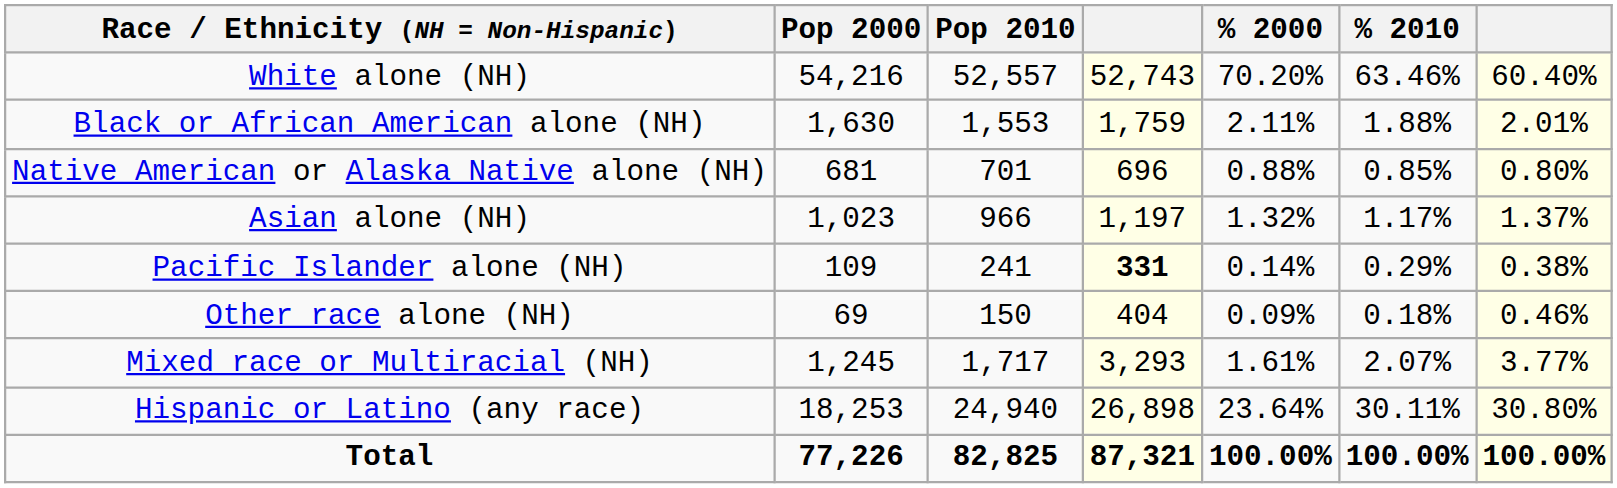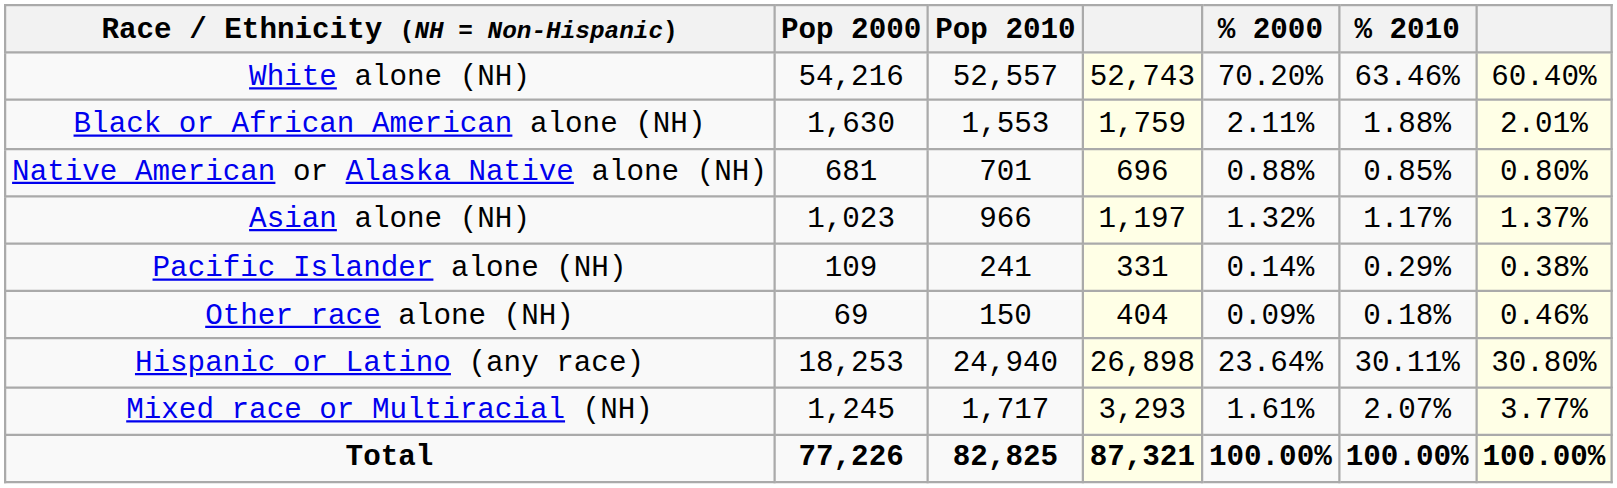Pacific Islander alone (NH) | column 4: bold -> normal
rows swapped: Mixed race or Multiracial (NH) <-> Hispanic or Latino (any race)
